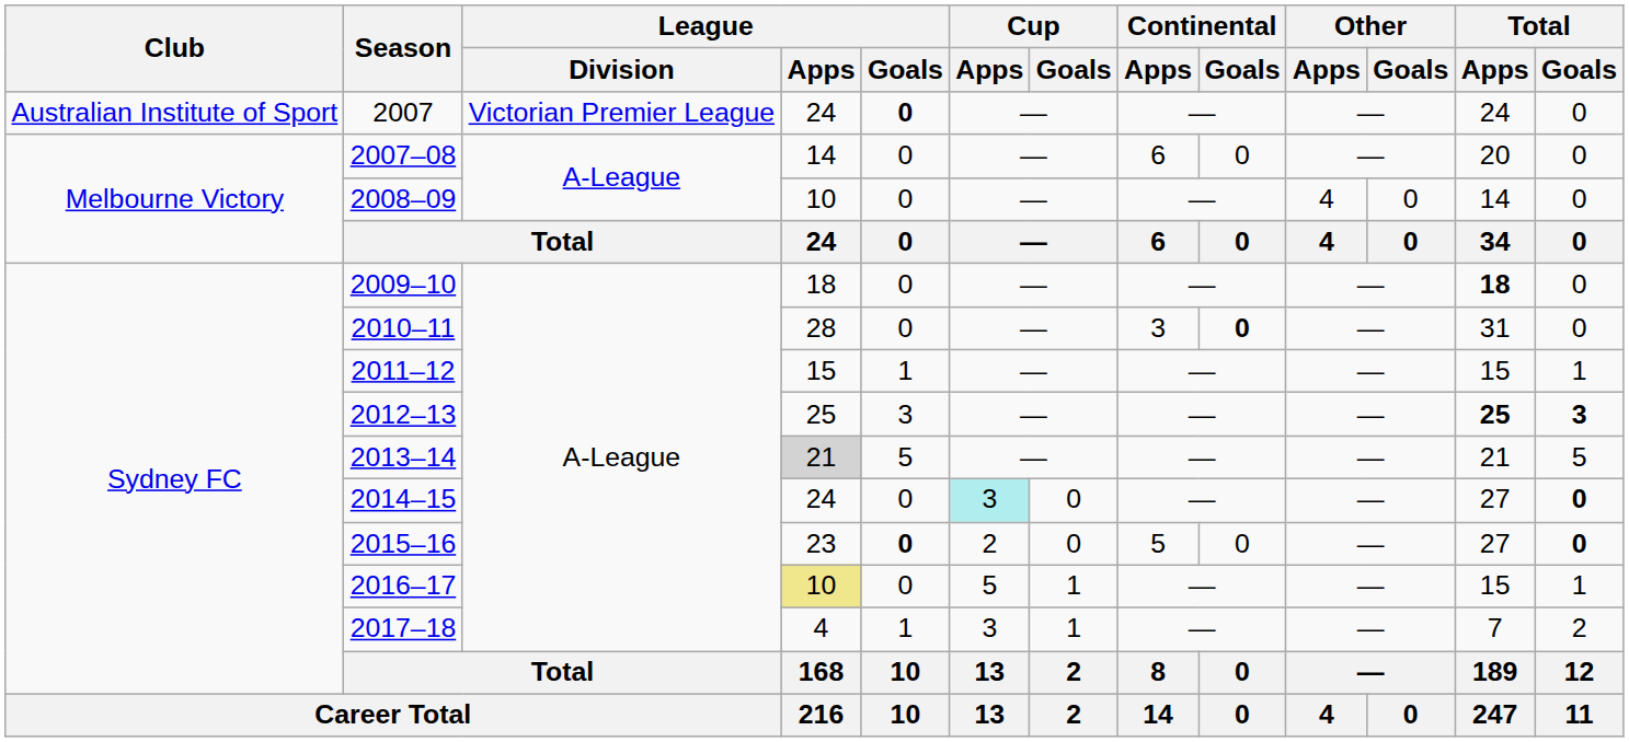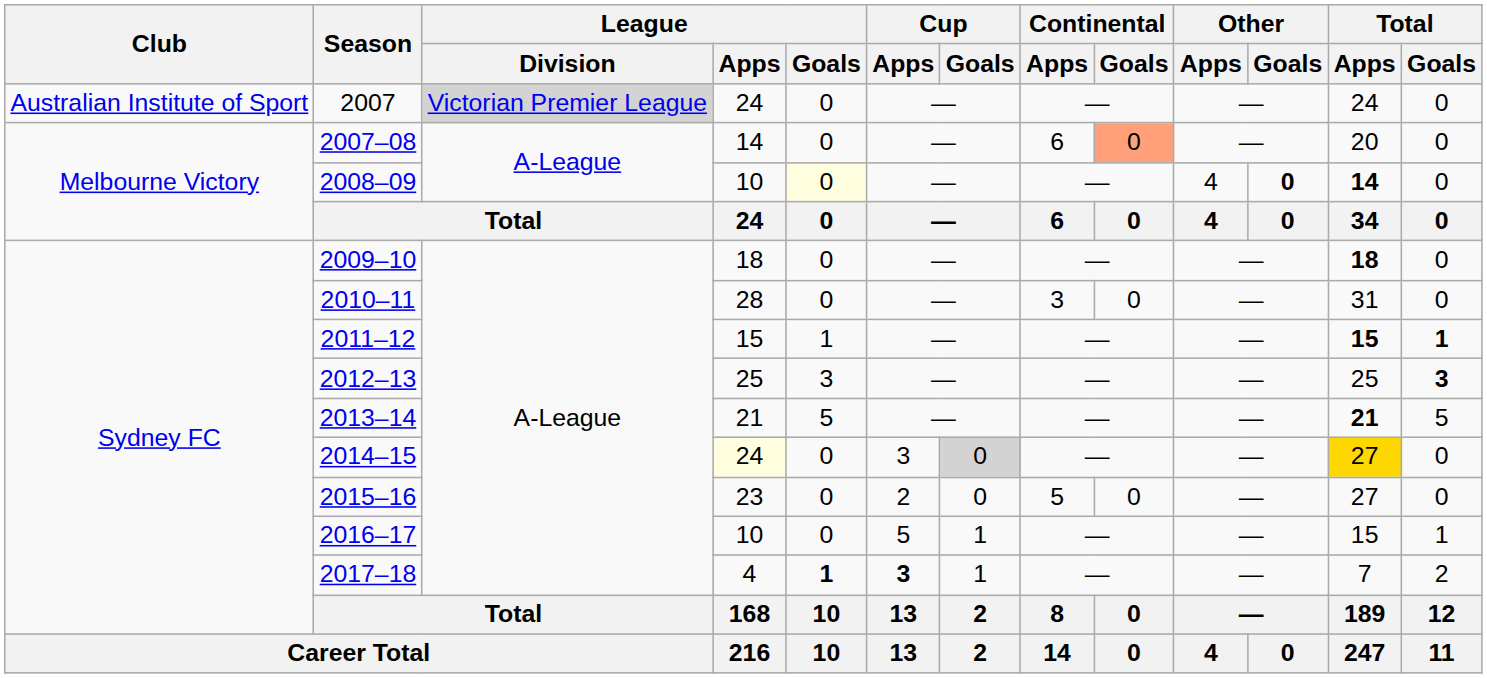2007 | League / Division: no background -> lightgrey background
2007 | League / Goals: bold -> normal
2007–08 | Continental / Goals: no background -> lightsalmon background
2008–09 | League / Goals: no background -> lightyellow background
2008–09 | Other / Goals: normal -> bold
2008–09 | Total / Apps: normal -> bold
2010–11 | Continental / Goals: bold -> normal
2011–12 | Total / Apps: normal -> bold
2011–12 | Total / Goals: normal -> bold
2012–13 | Total / Apps: bold -> normal
2013–14 | League / Apps: lightgrey background -> no background
2013–14 | Total / Apps: normal -> bold
2014–15 | League / Apps: no background -> lightyellow background
2014–15 | Cup / Apps: paleturquoise background -> no background
2014–15 | Cup / Goals: no background -> lightgrey background
2014–15 | Total / Apps: no background -> gold background
2014–15 | Total / Goals: bold -> normal
2015–16 | League / Goals: bold -> normal
2015–16 | Total / Goals: bold -> normal
2016–17 | League / Apps: khaki background -> no background
2017–18 | League / Goals: normal -> bold
2017–18 | Cup / Apps: normal -> bold
